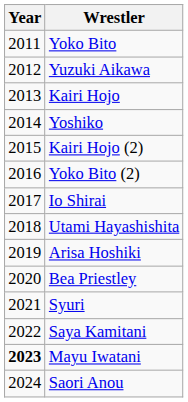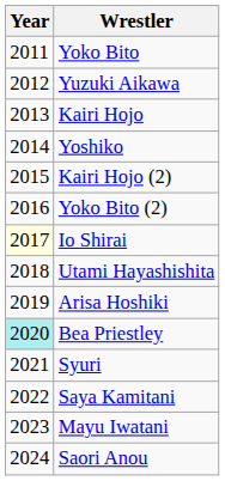Io Shirai | Year: no background -> lightyellow background
Bea Priestley | Year: no background -> paleturquoise background
Mayu Iwatani | Year: bold -> normal
